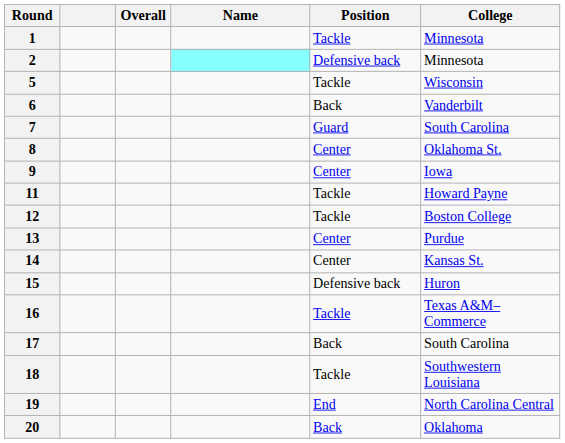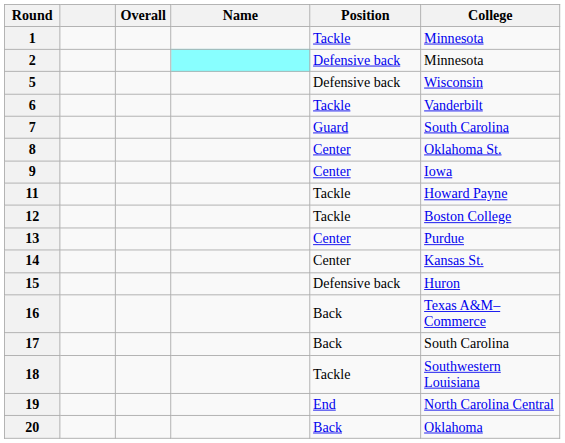5 | Position: Tackle -> Defensive back
6 | Position: Back -> Tackle
16 | Position: Tackle -> Back
